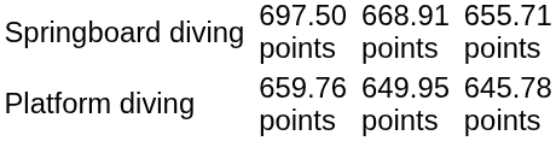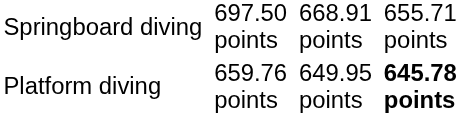Platform diving | column 4: normal -> bold
